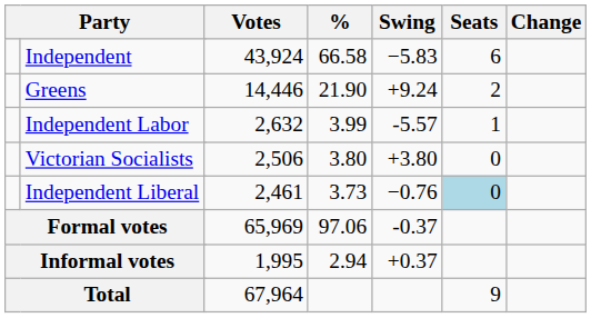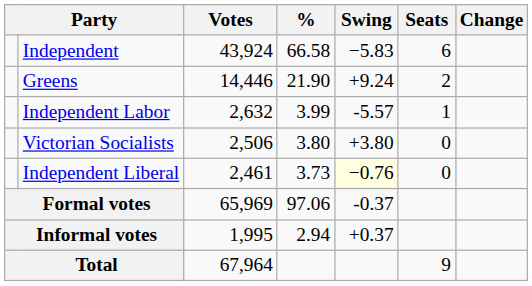Independent Liberal | Swing: no background -> lightyellow background
Independent Liberal | Seats: lightblue background -> no background
